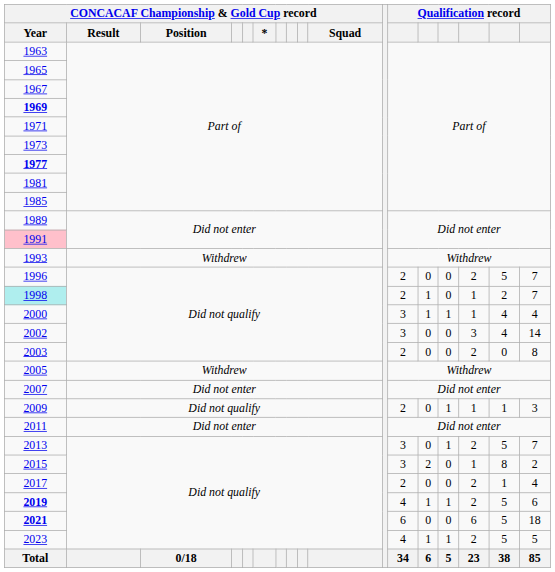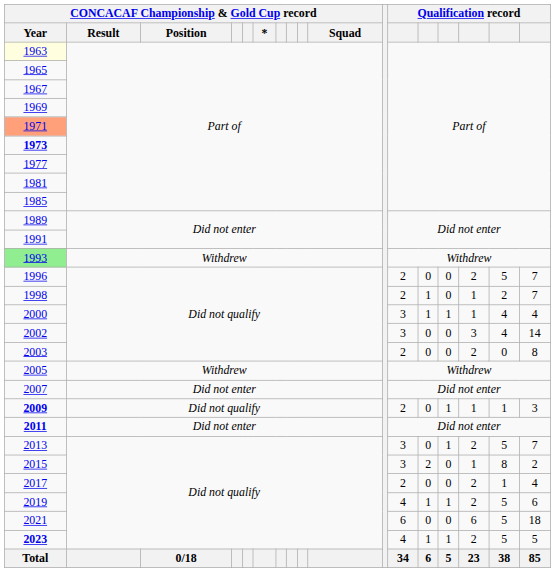1963 | CONCACAF Championship & Gold Cup record / Year: no background -> lightyellow background
1969 | CONCACAF Championship & Gold Cup record / Year: bold -> normal
1971 | CONCACAF Championship & Gold Cup record / Year: no background -> lightsalmon background
1973 | CONCACAF Championship & Gold Cup record / Year: normal -> bold
1977 | CONCACAF Championship & Gold Cup record / Year: bold -> normal
1991 | CONCACAF Championship & Gold Cup record / Year: pink background -> no background
1993 | CONCACAF Championship & Gold Cup record / Year: no background -> lightgreen background
1998 | CONCACAF Championship & Gold Cup record / Year: paleturquoise background -> no background
2009 | CONCACAF Championship & Gold Cup record / Year: normal -> bold
2011 | CONCACAF Championship & Gold Cup record / Year: normal -> bold
2019 | CONCACAF Championship & Gold Cup record / Year: bold -> normal
2021 | CONCACAF Championship & Gold Cup record / Year: bold -> normal
2023 | CONCACAF Championship & Gold Cup record / Year: normal -> bold
